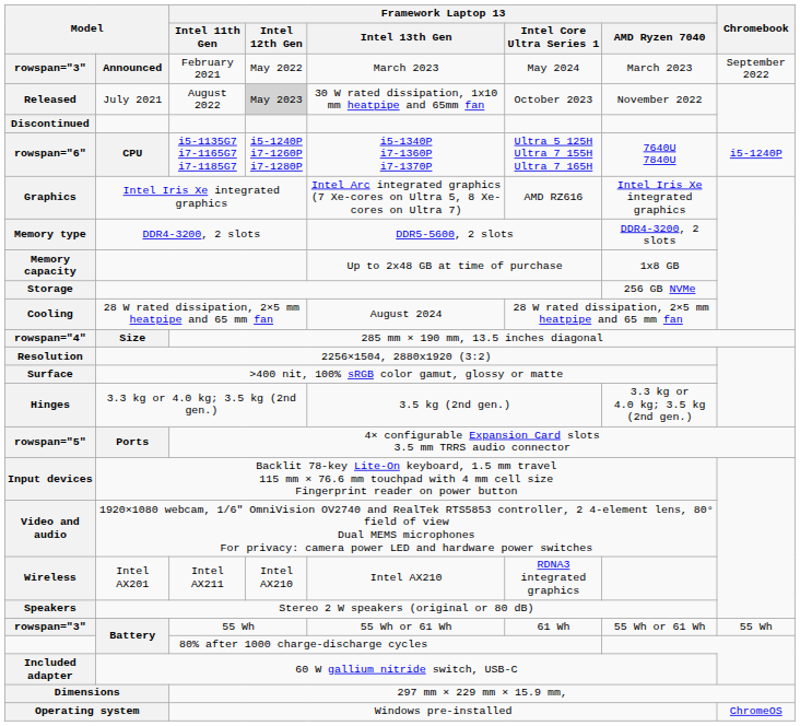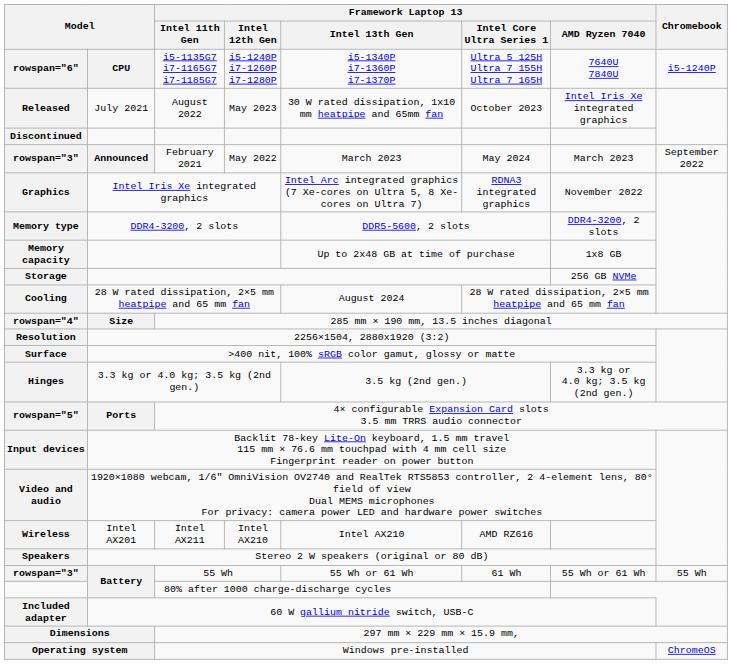rows swapped: rowspan="3" / Announced <-> rowspan="6"
Released | Framework Laptop 13 / Intel 12th Gen: lightgrey background -> no background
Released | Framework Laptop 13 / AMD Ryzen 7040: November 2022 -> Intel Iris Xe integrated graphics
Graphics | Framework Laptop 13 / Intel Core Ultra Series 1: AMD RZ616 -> RDNA3 integrated graphics
Graphics | Framework Laptop 13 / AMD Ryzen 7040: Intel Iris Xe integrated graphics -> November 2022
Wireless | Framework Laptop 13 / Intel Core Ultra Series 1: RDNA3 integrated graphics -> AMD RZ616
